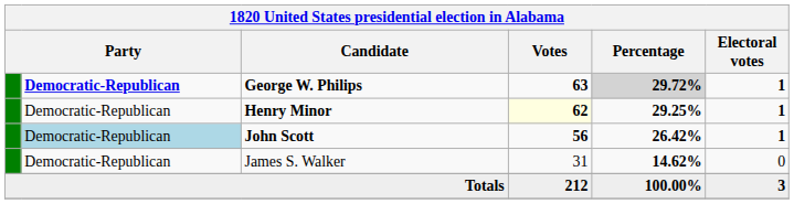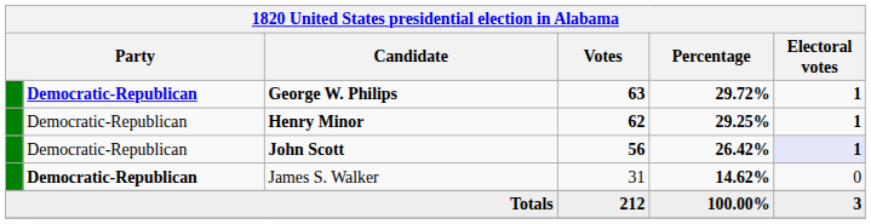George W. Philips | Percentage: lightgrey background -> no background
Henry Minor | Votes: lightyellow background -> no background
John Scott | column 2: lightblue background -> no background
John Scott | Electoral votes: no background -> lavender background
James S. Walker | column 2: normal -> bold
